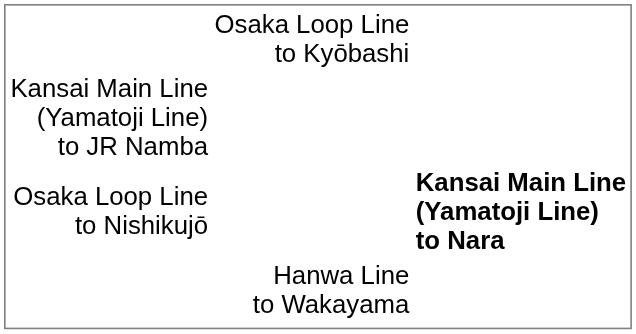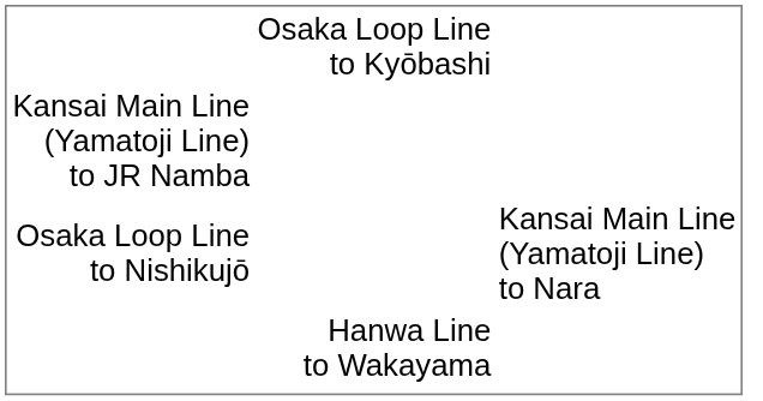Osaka Loop Line to Nishikujō | column 3: bold -> normal
